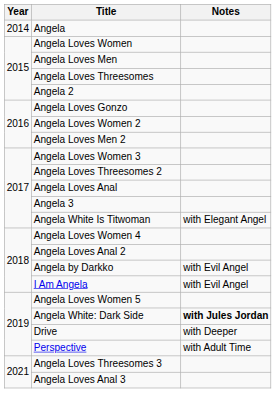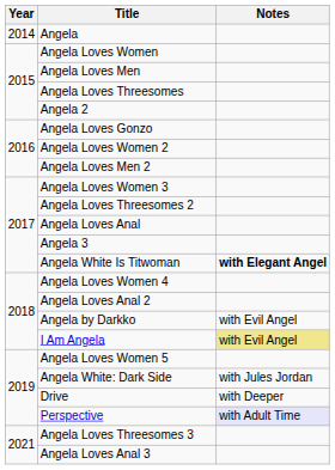Angela White Is Titwoman | Notes: normal -> bold
I Am Angela | Notes: no background -> khaki background
Angela White: Dark Side | Notes: bold -> normal
Perspective | Notes: no background -> lavender background
